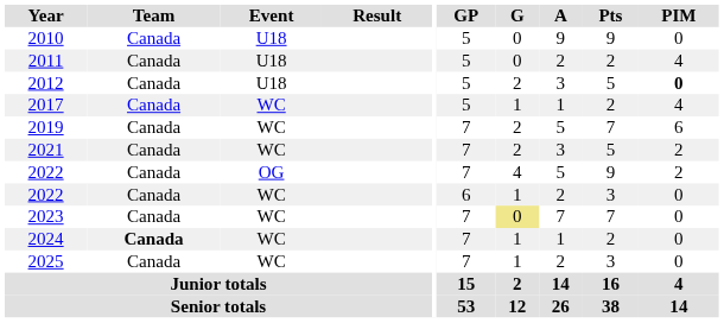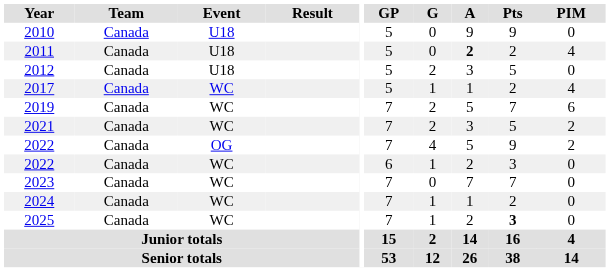2011 | A: normal -> bold
2012 | PIM: bold -> normal
2023 | G: khaki background -> no background
2024 | Team: bold -> normal
2025 | Pts: normal -> bold
